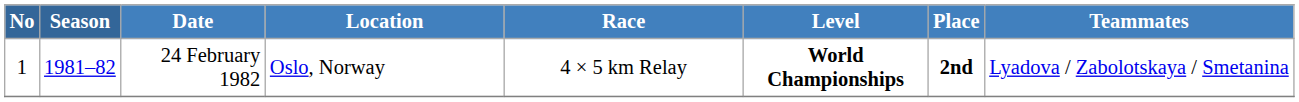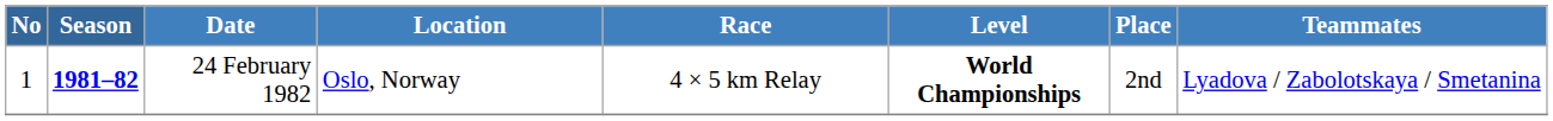24 February 1982 | Season: normal -> bold
24 February 1982 | Place: bold -> normal
